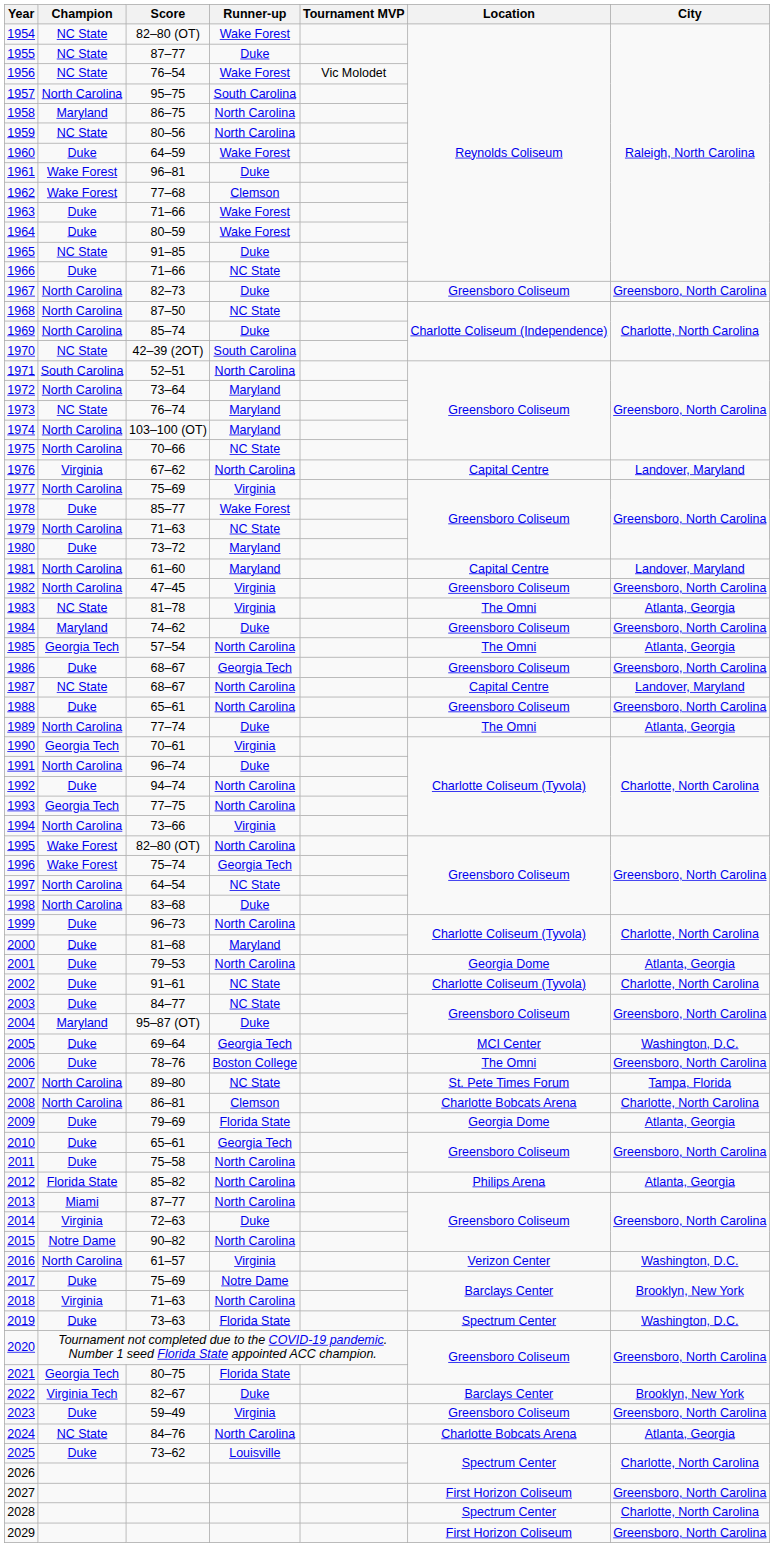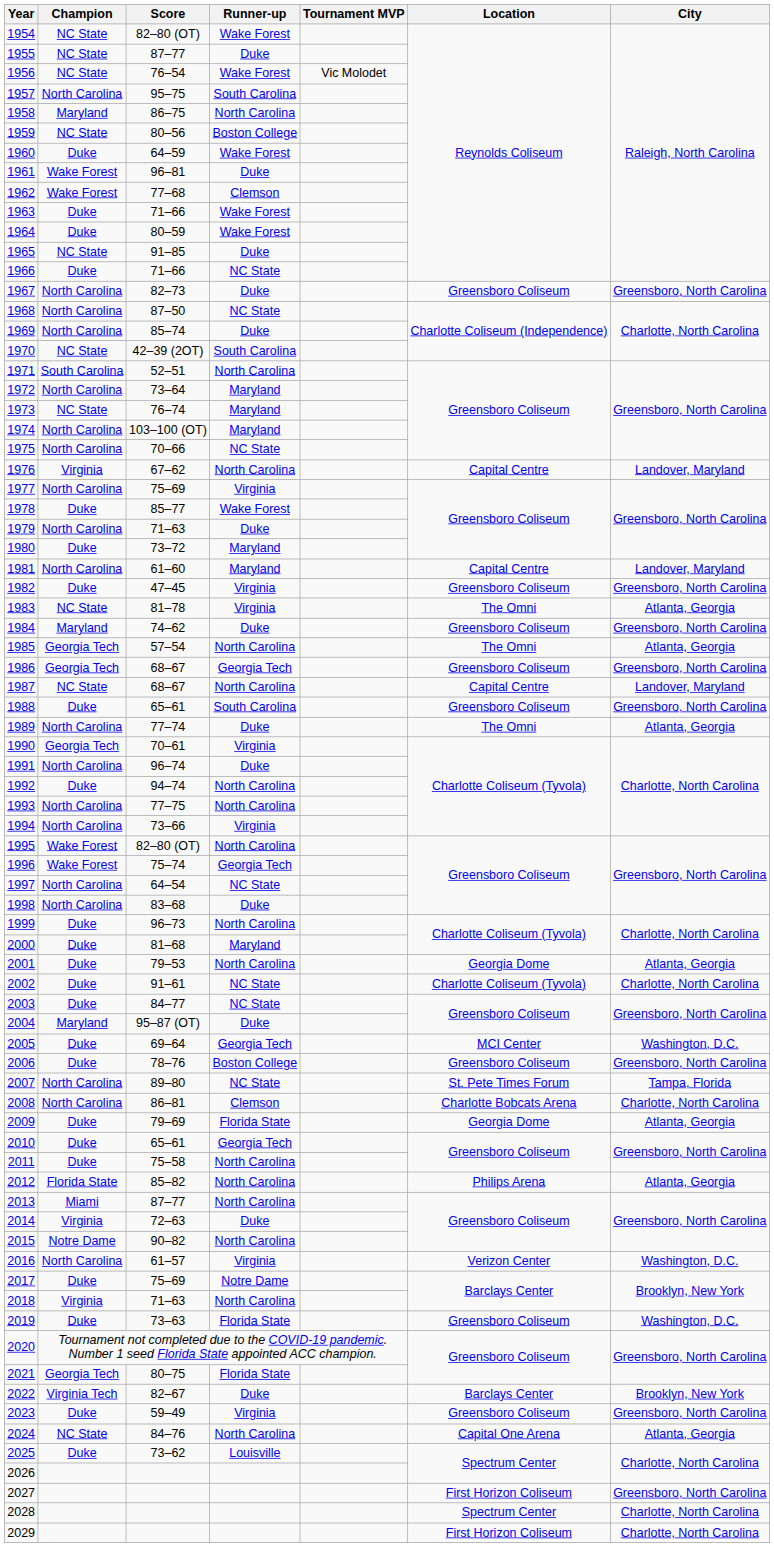1959 | Runner-up: North Carolina -> Boston College
1979 | Runner-up: NC State -> Duke
1982 | Champion: North Carolina -> Duke
1986 | Champion: Duke -> Georgia Tech
1988 | Runner-up: North Carolina -> South Carolina
1993 | Champion: Georgia Tech -> North Carolina
2006 | Location: The Omni -> Greensboro Coliseum
2019 | Location: Spectrum Center -> Greensboro Coliseum
2024 | Location: Charlotte Bobcats Arena -> Capital One Arena
2029 | City: Greensboro, North Carolina -> Charlotte, North Carolina
